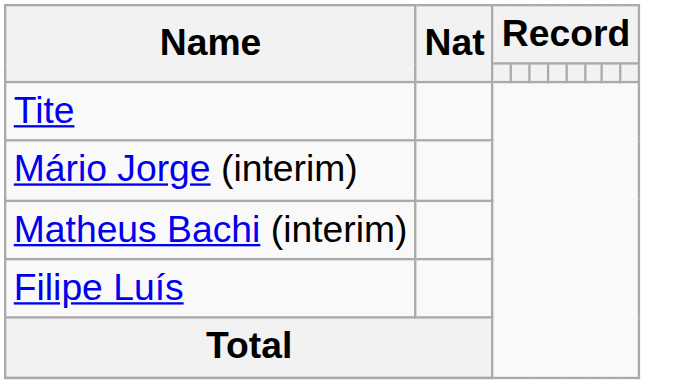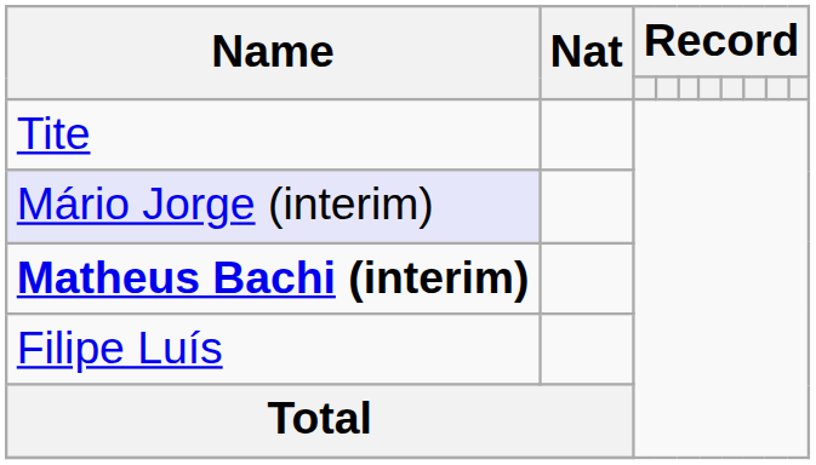Mário Jorge (interim) | Name: no background -> lavender background
Matheus Bachi (interim) | Name: normal -> bold
